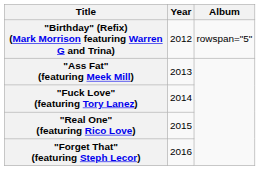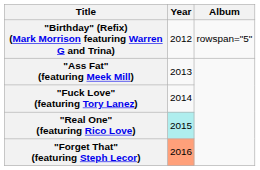"Real One" (featuring Rico Love) | Year: no background -> paleturquoise background
"Forget That" (featuring Steph Lecor) | Year: no background -> lightsalmon background
